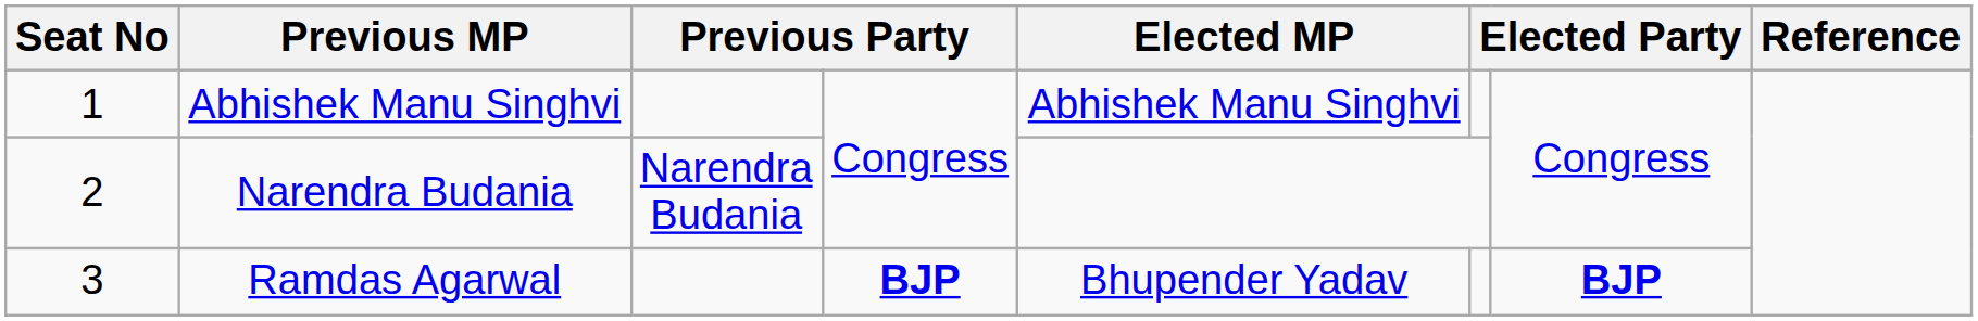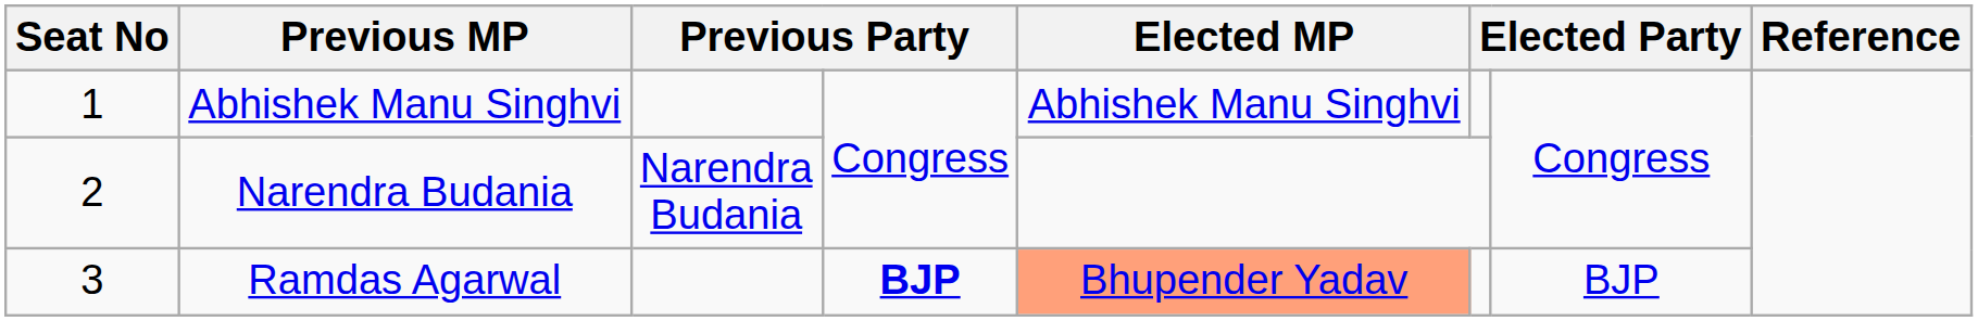Ramdas Agarwal | Elected MP: no background -> lightsalmon background
Ramdas Agarwal | column 7: bold -> normal
